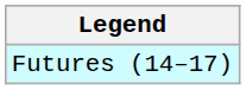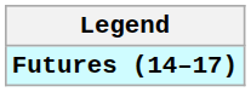row 2 | column 1: normal -> bold
